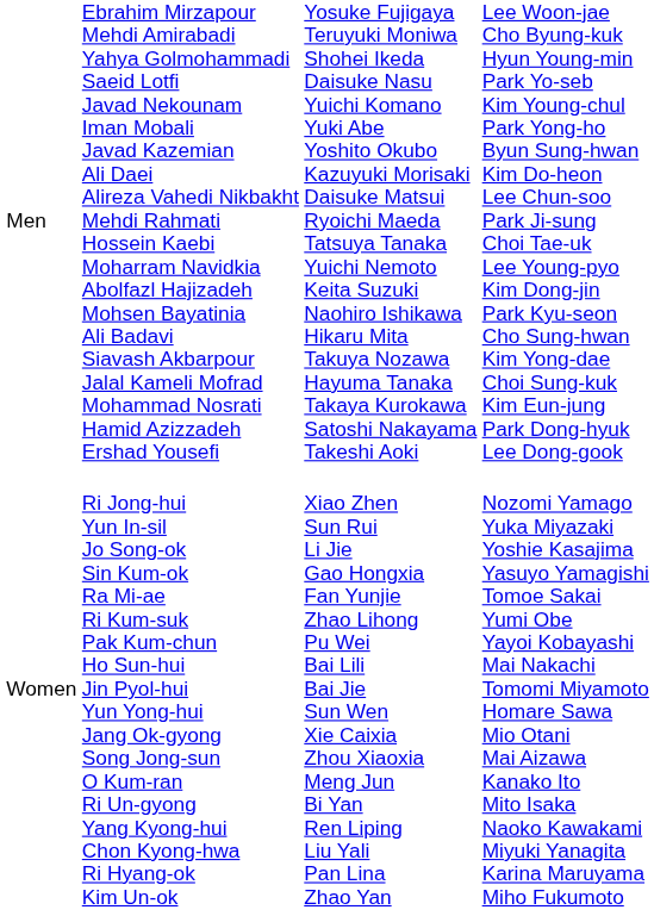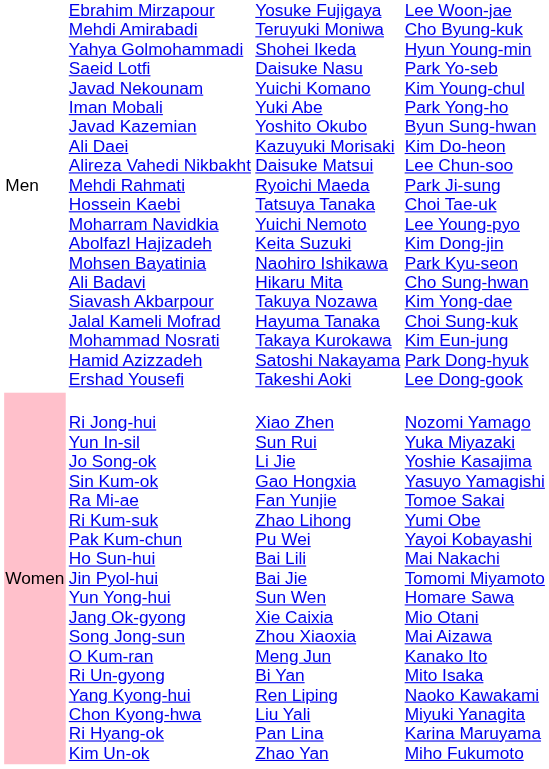Women | column 1: no background -> pink background
